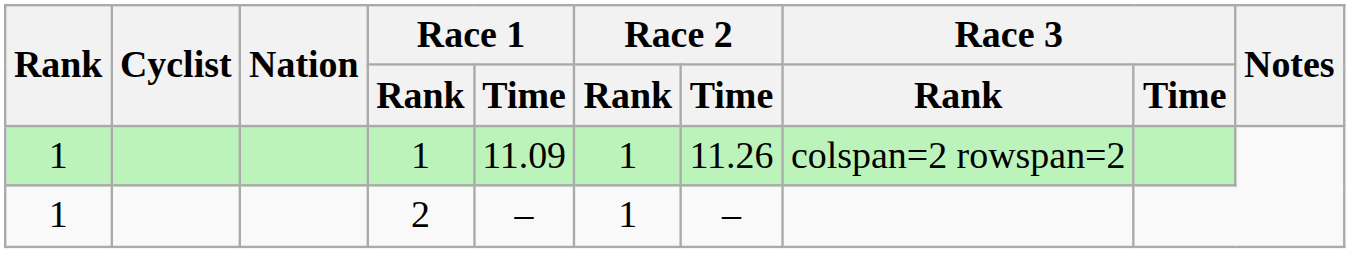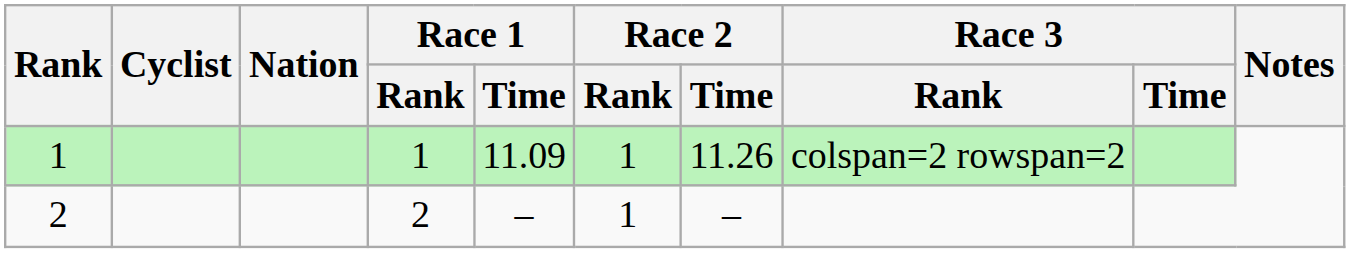row 4 | Rank: 1 -> 2
